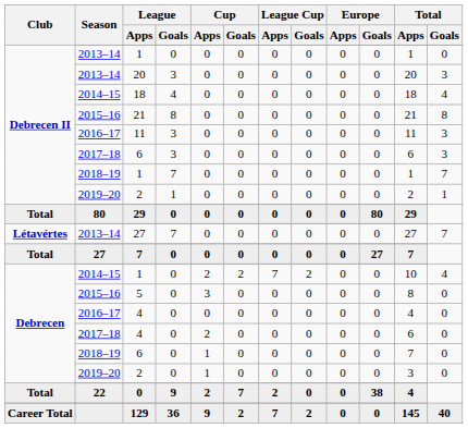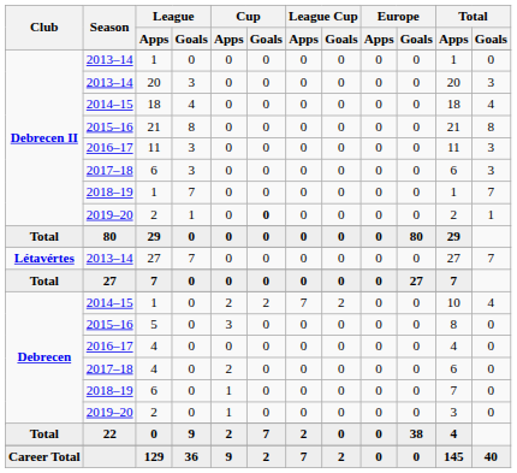Debrecen II / 2 | Cup / Goals: normal -> bold
